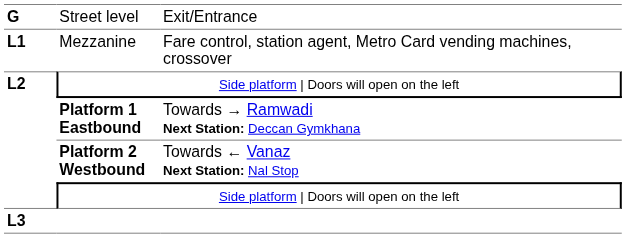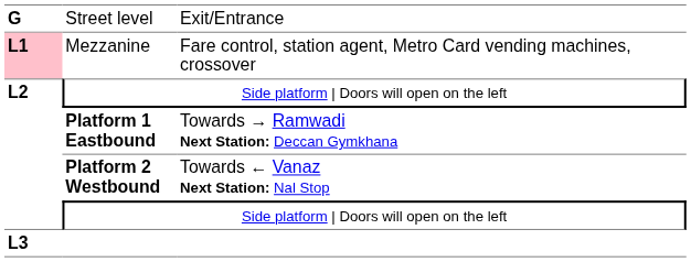Mezzanine | column 1: no background -> pink background
